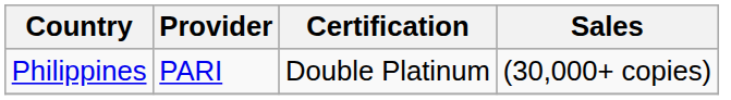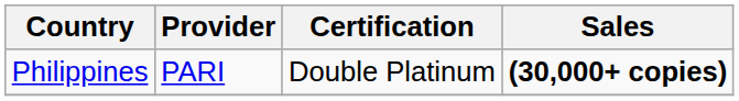Philippines | Sales: normal -> bold
